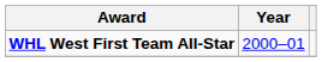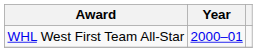row 2 | Award: bold -> normal
